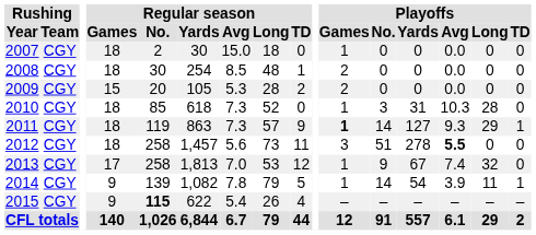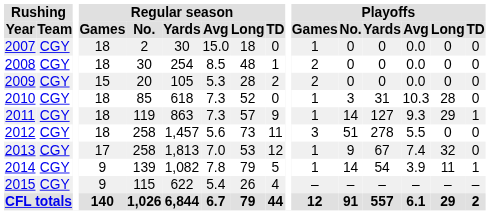2011 | Playoffs / Games: bold -> normal
2012 | Playoffs / Avg: bold -> normal
2015 | Regular season / No.: bold -> normal
